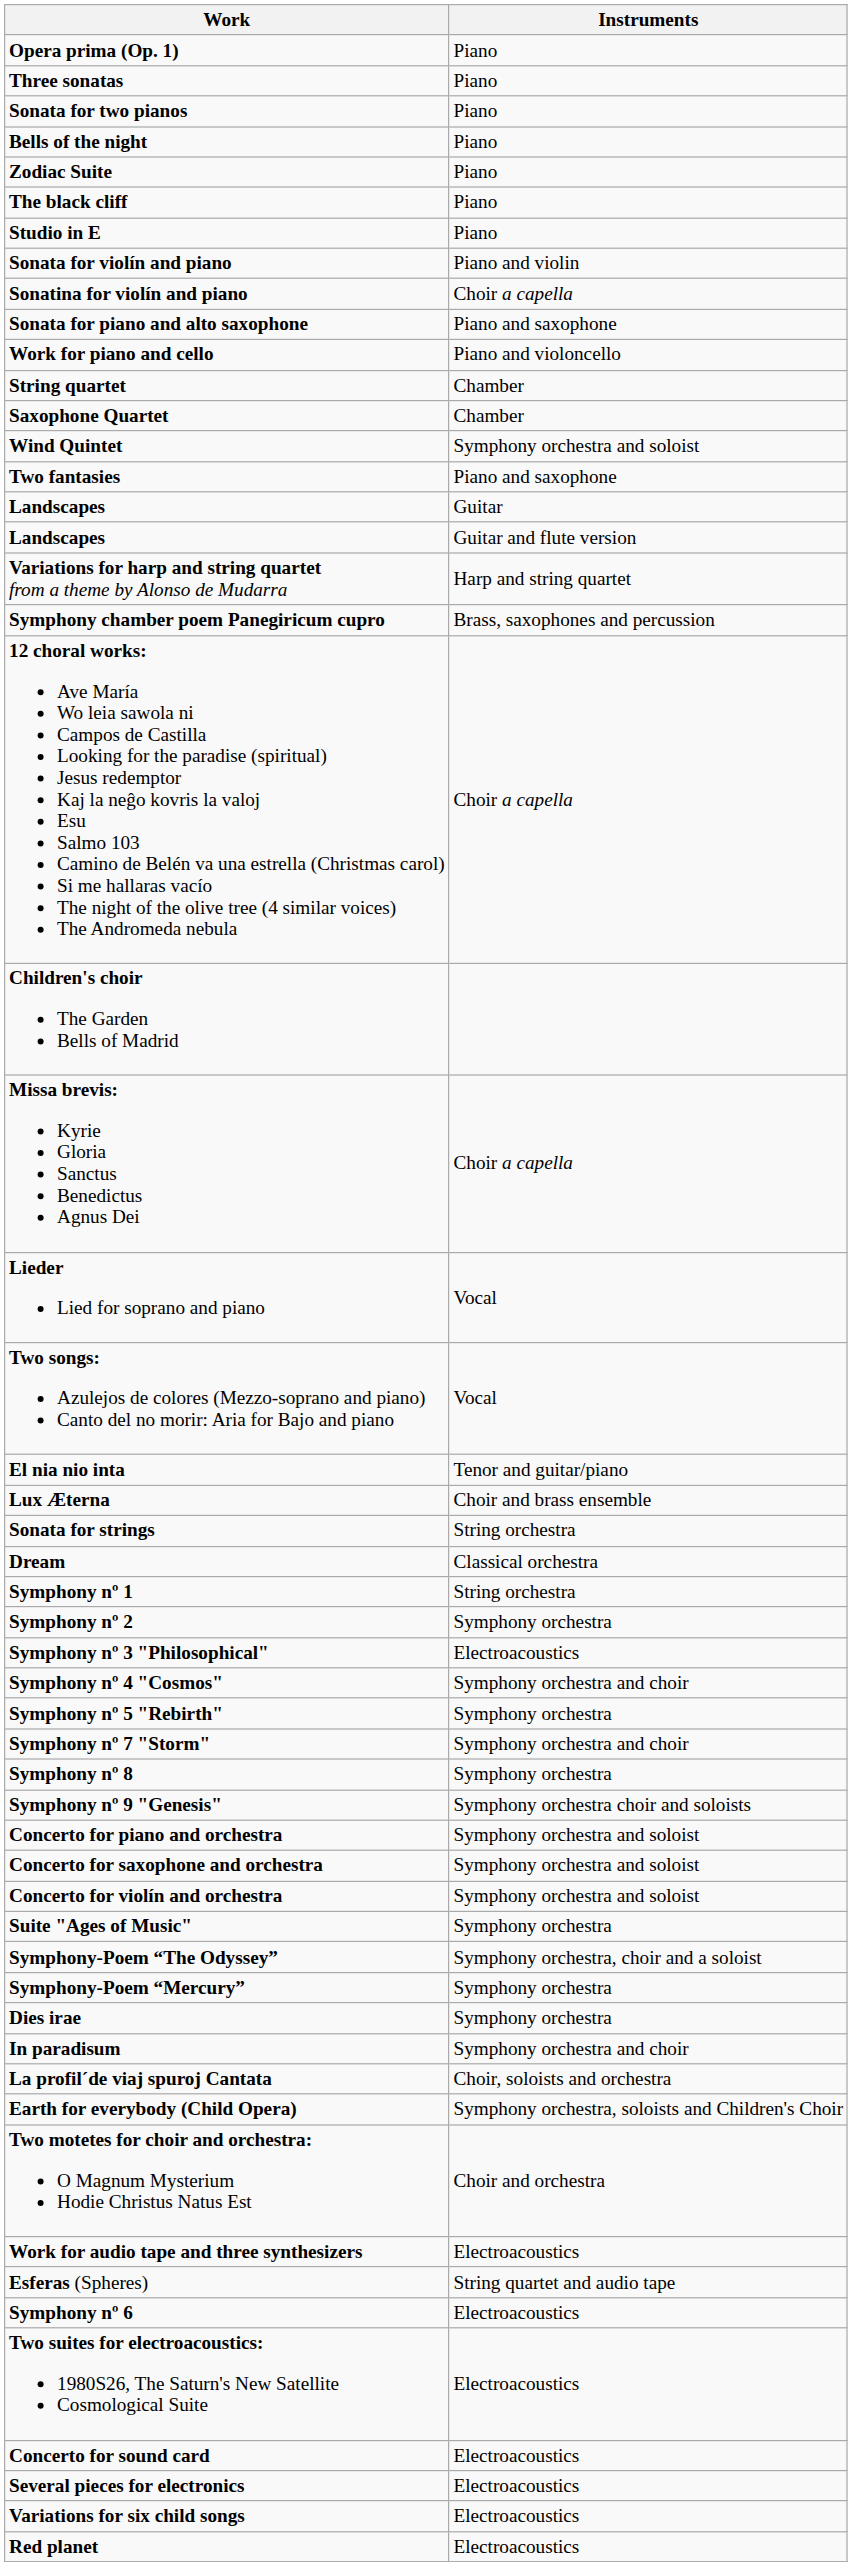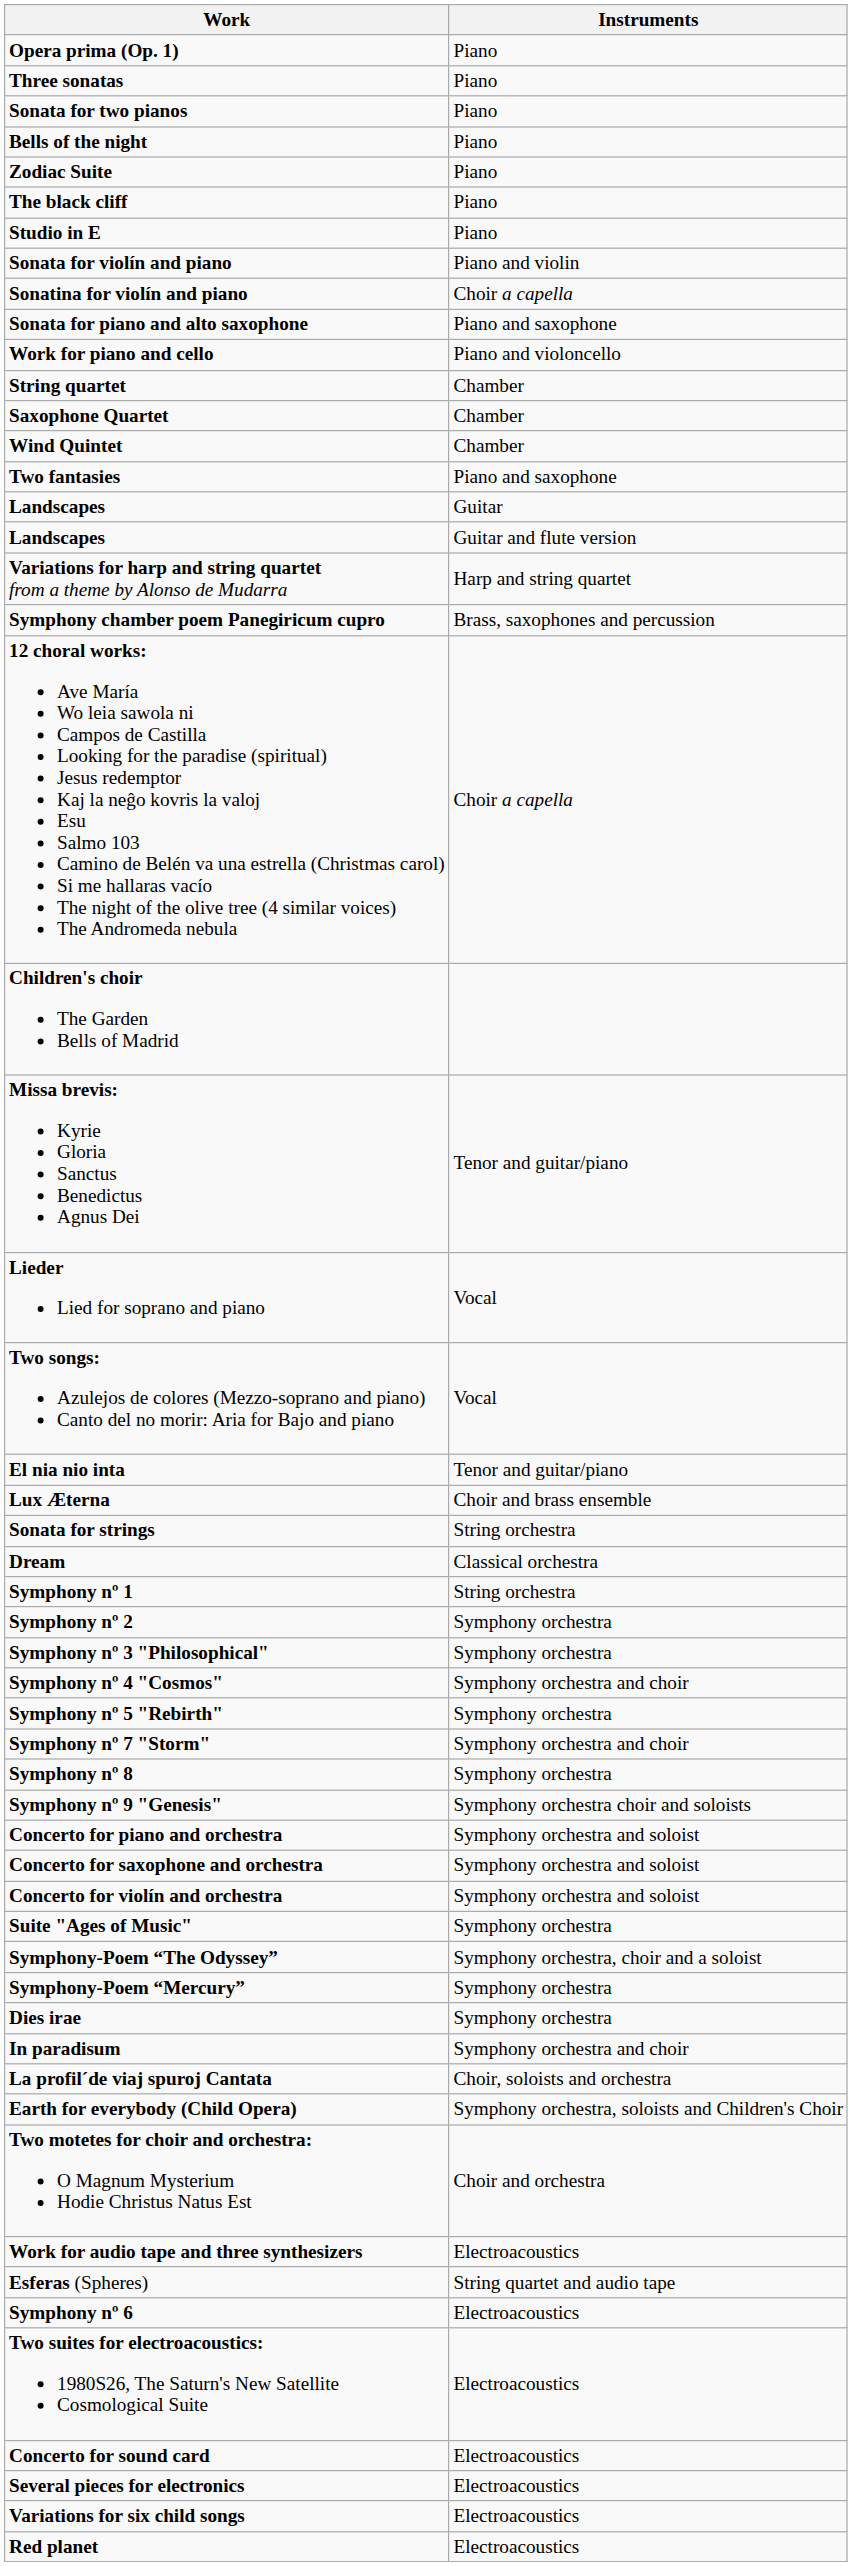row 15 | Instruments: Symphony orchestra and soloist -> Chamber
row 23 | Instruments: Choir a capella -> Tenor and guitar/piano
row 32 | Instruments: Electroacoustics -> Symphony orchestra
